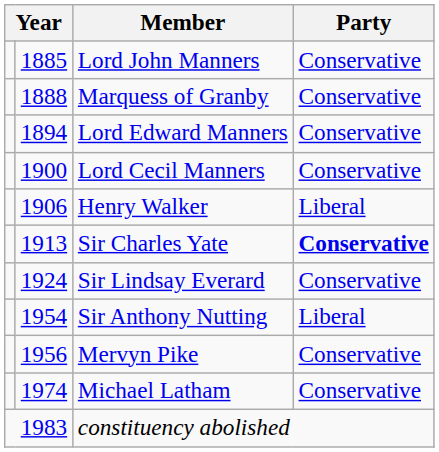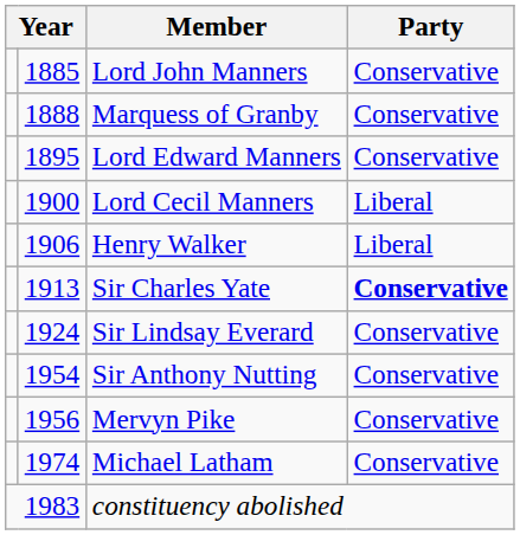Lord Edward Manners | column 2: 1894 -> 1895
Lord Cecil Manners | Party: Conservative -> Liberal
Sir Anthony Nutting | Party: Liberal -> Conservative
